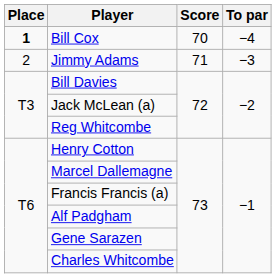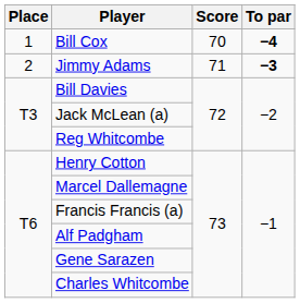Bill Cox | Place: bold -> normal
Bill Cox | To par: normal -> bold
Jimmy Adams | To par: normal -> bold
